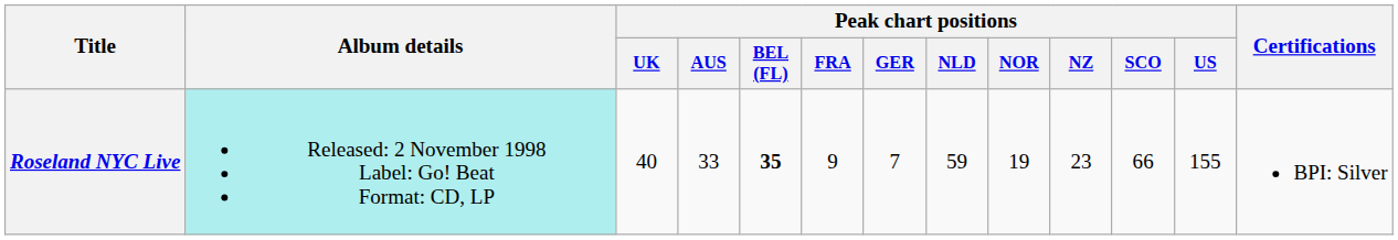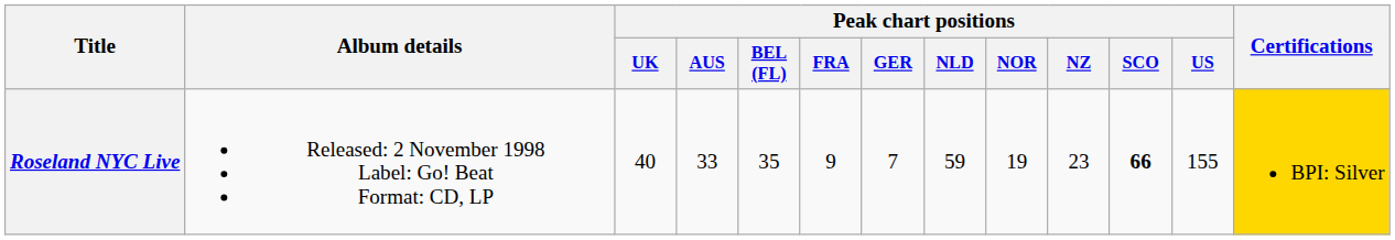Roseland NYC Live | Album details: paleturquoise background -> no background
Roseland NYC Live | Peak chart positions / BEL (FL): bold -> normal
Roseland NYC Live | Peak chart positions / SCO: normal -> bold
Roseland NYC Live | Certifications: no background -> gold background
